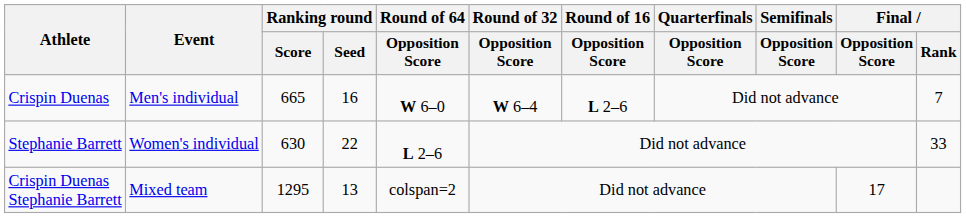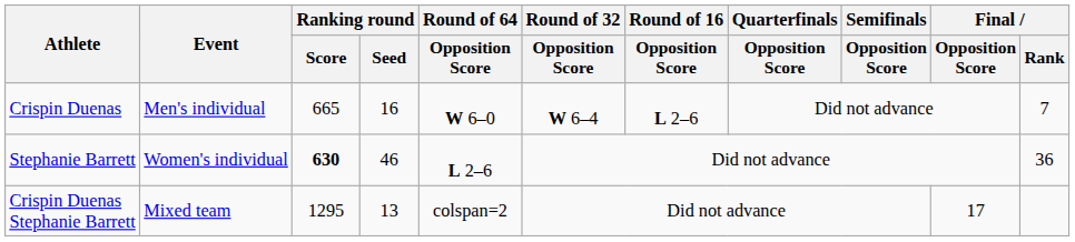Stephanie Barrett | Ranking round / Score: normal -> bold
Stephanie Barrett | Ranking round / Seed: 22 -> 46
Stephanie Barrett | Final / Rank: 33 -> 36
